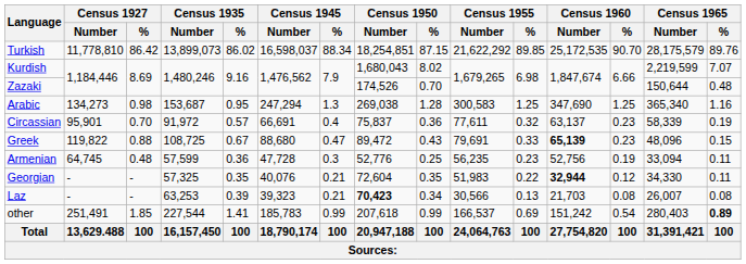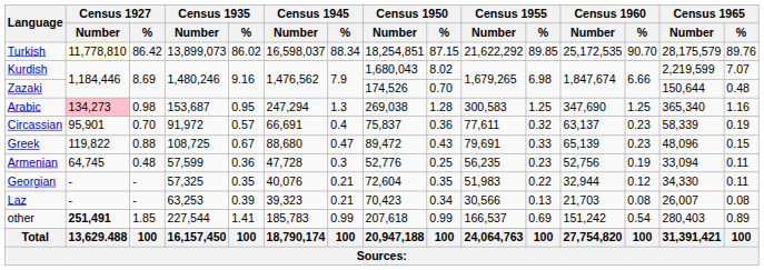Turkish | Census 1927 / Number: no background -> lightyellow background
Arabic | Census 1927 / Number: no background -> pink background
Greek | Census 1960 / Number: bold -> normal
Georgian | Census 1960 / Number: bold -> normal
Laz | Census 1950 / Number: bold -> normal
other | Census 1927 / Number: normal -> bold
other | Census 1965 / %: bold -> normal
